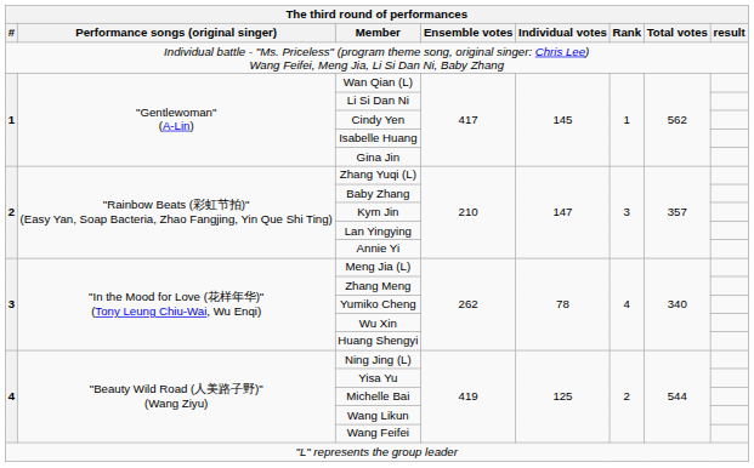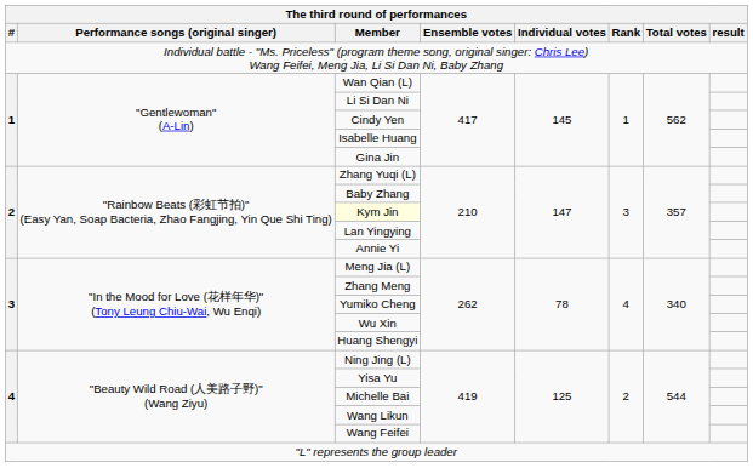Kym Jin | Member: no background -> lightyellow background
